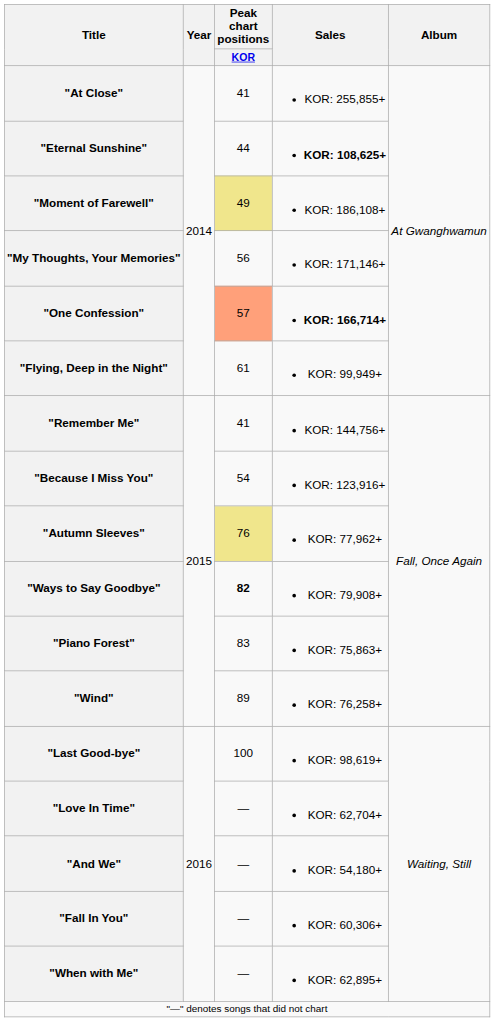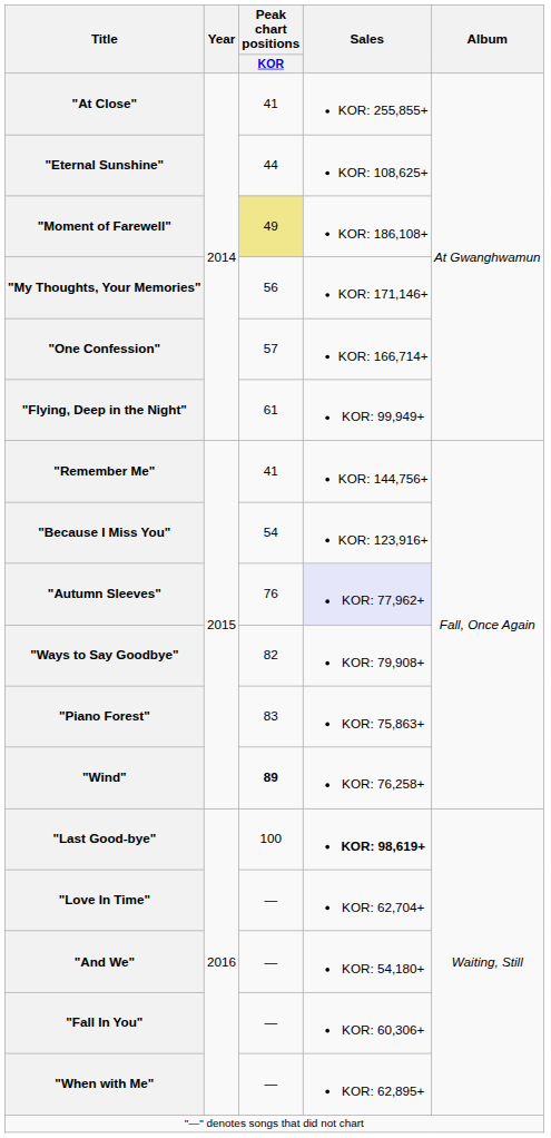"Eternal Sunshine" | Sales: bold -> normal
"One Confession" | Peak chart positions / KOR: lightsalmon background -> no background
"One Confession" | Sales: bold -> normal
"Autumn Sleeves" | Peak chart positions / KOR: khaki background -> no background
"Autumn Sleeves" | Sales: no background -> lavender background
"Ways to Say Goodbye" | Peak chart positions / KOR: bold -> normal
"Wind" | Peak chart positions / KOR: normal -> bold
"Last Good-bye" | Sales: normal -> bold
